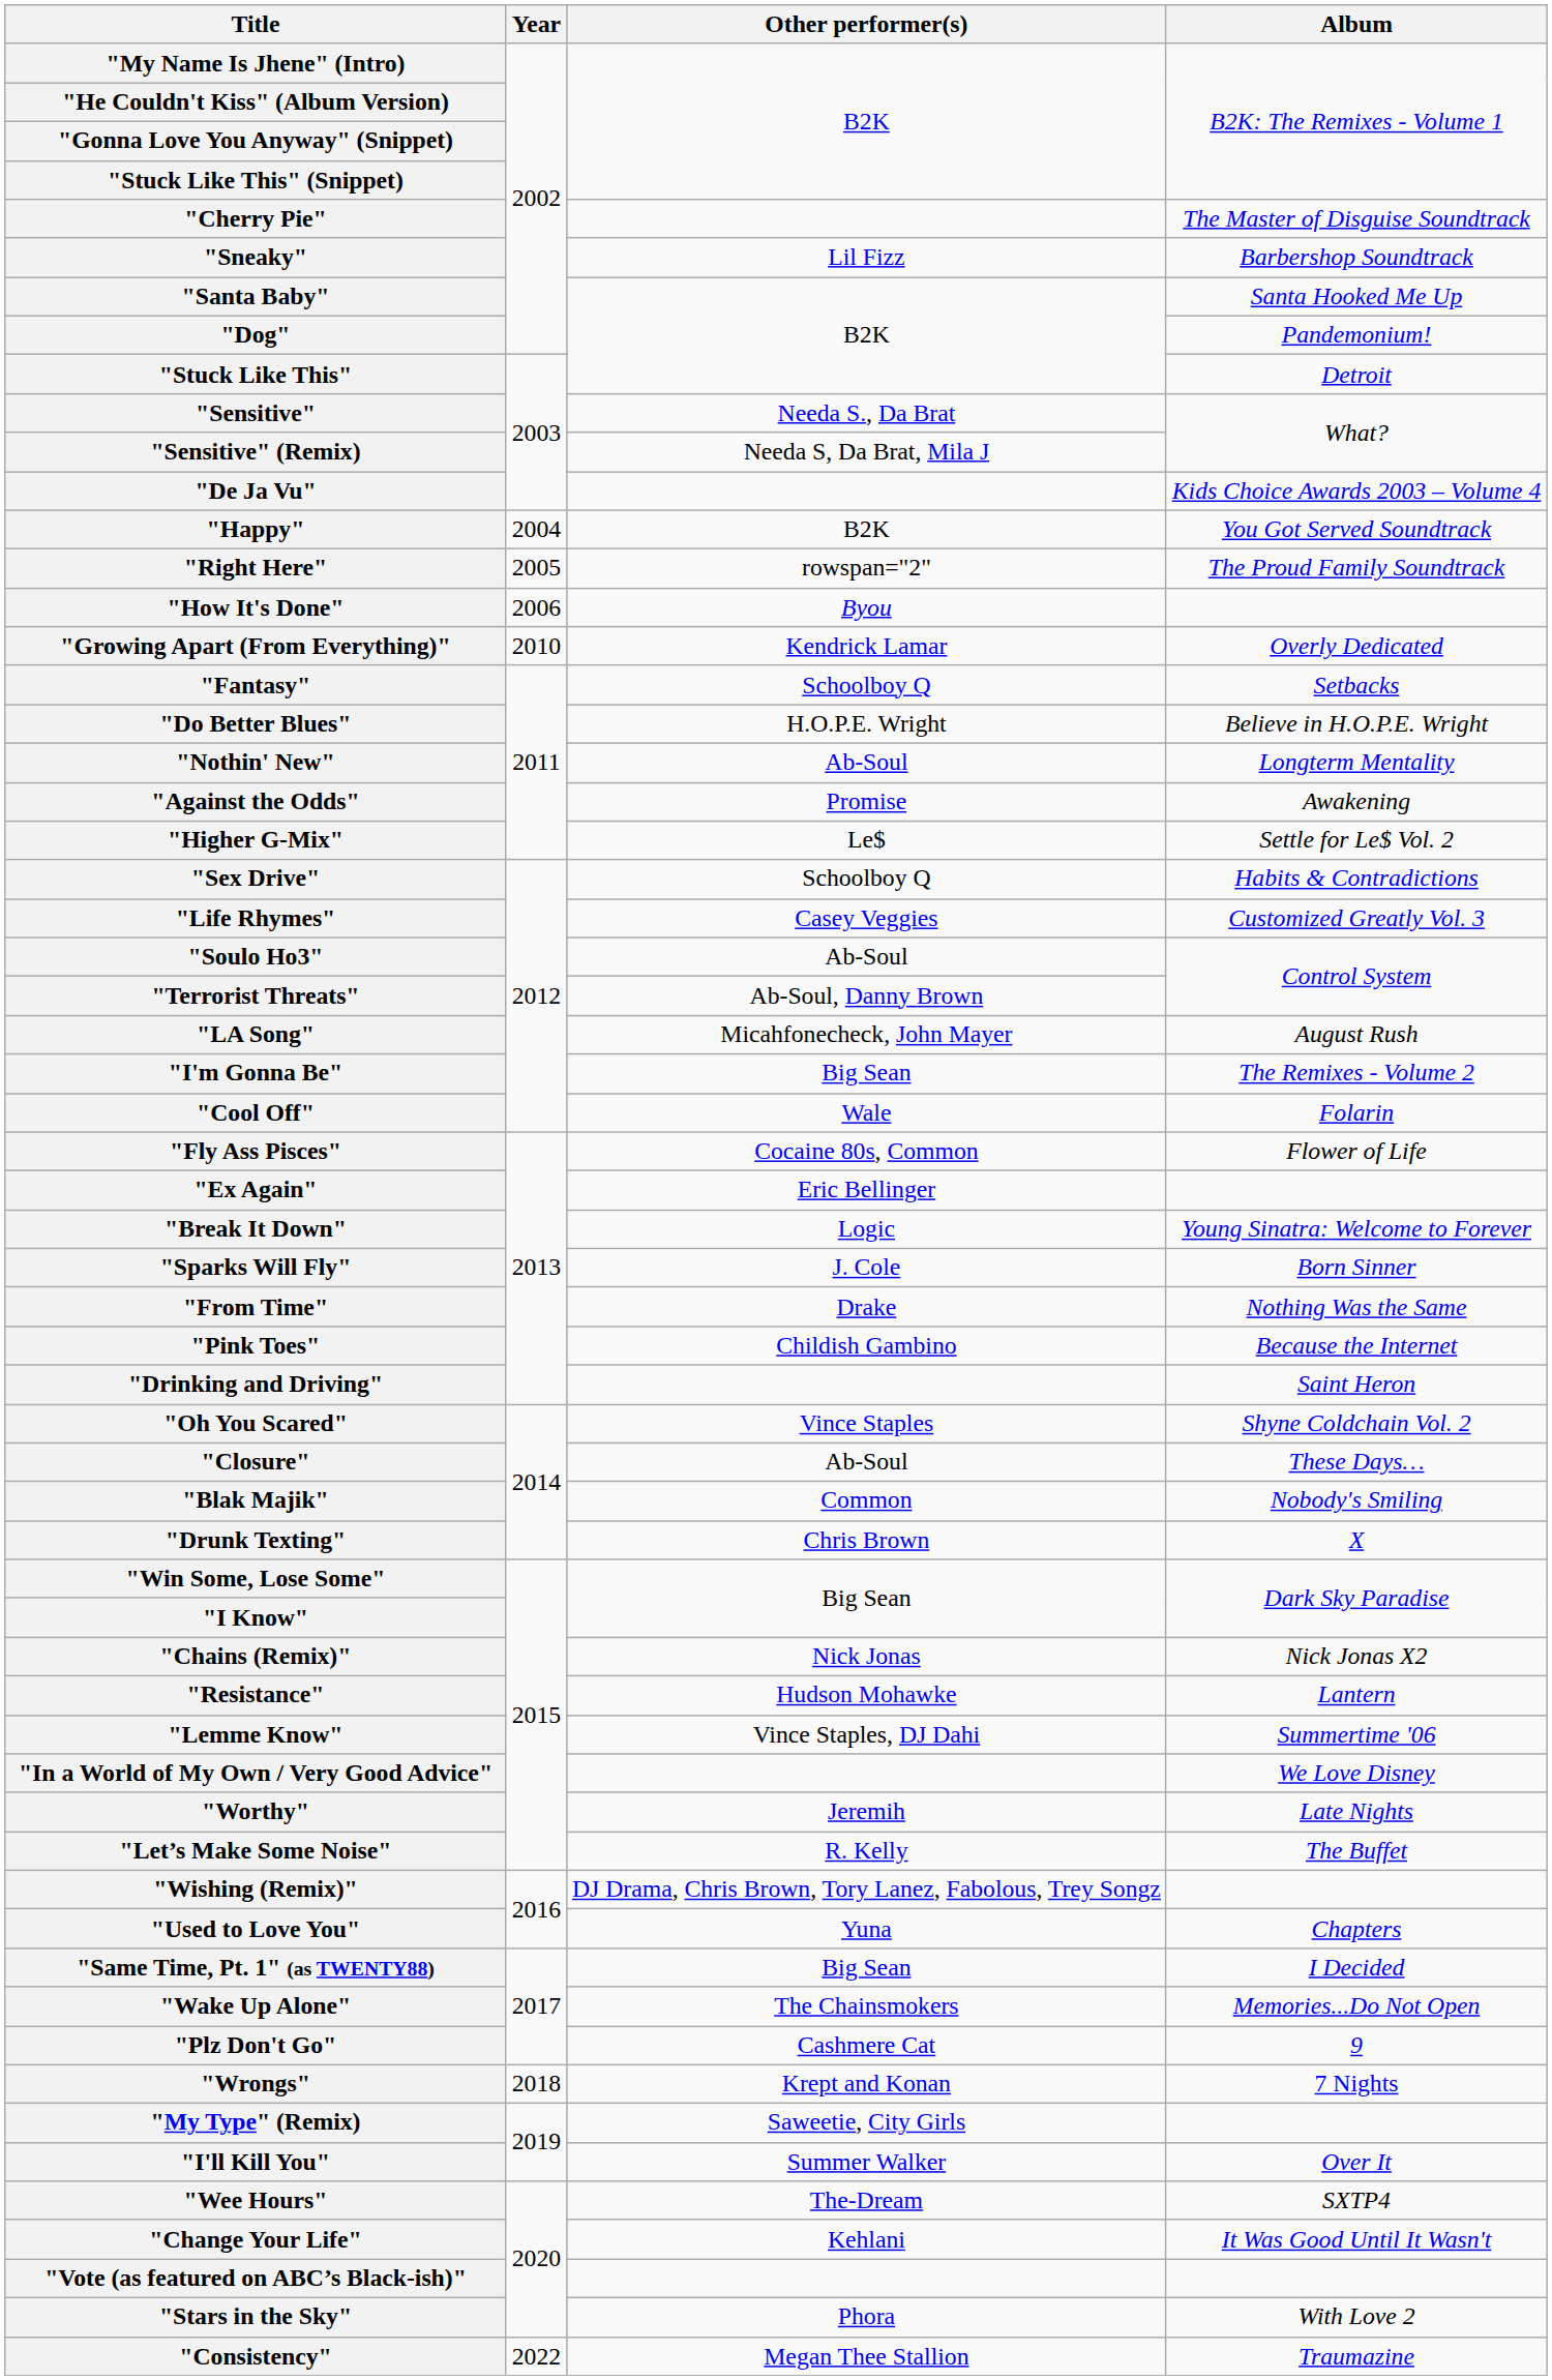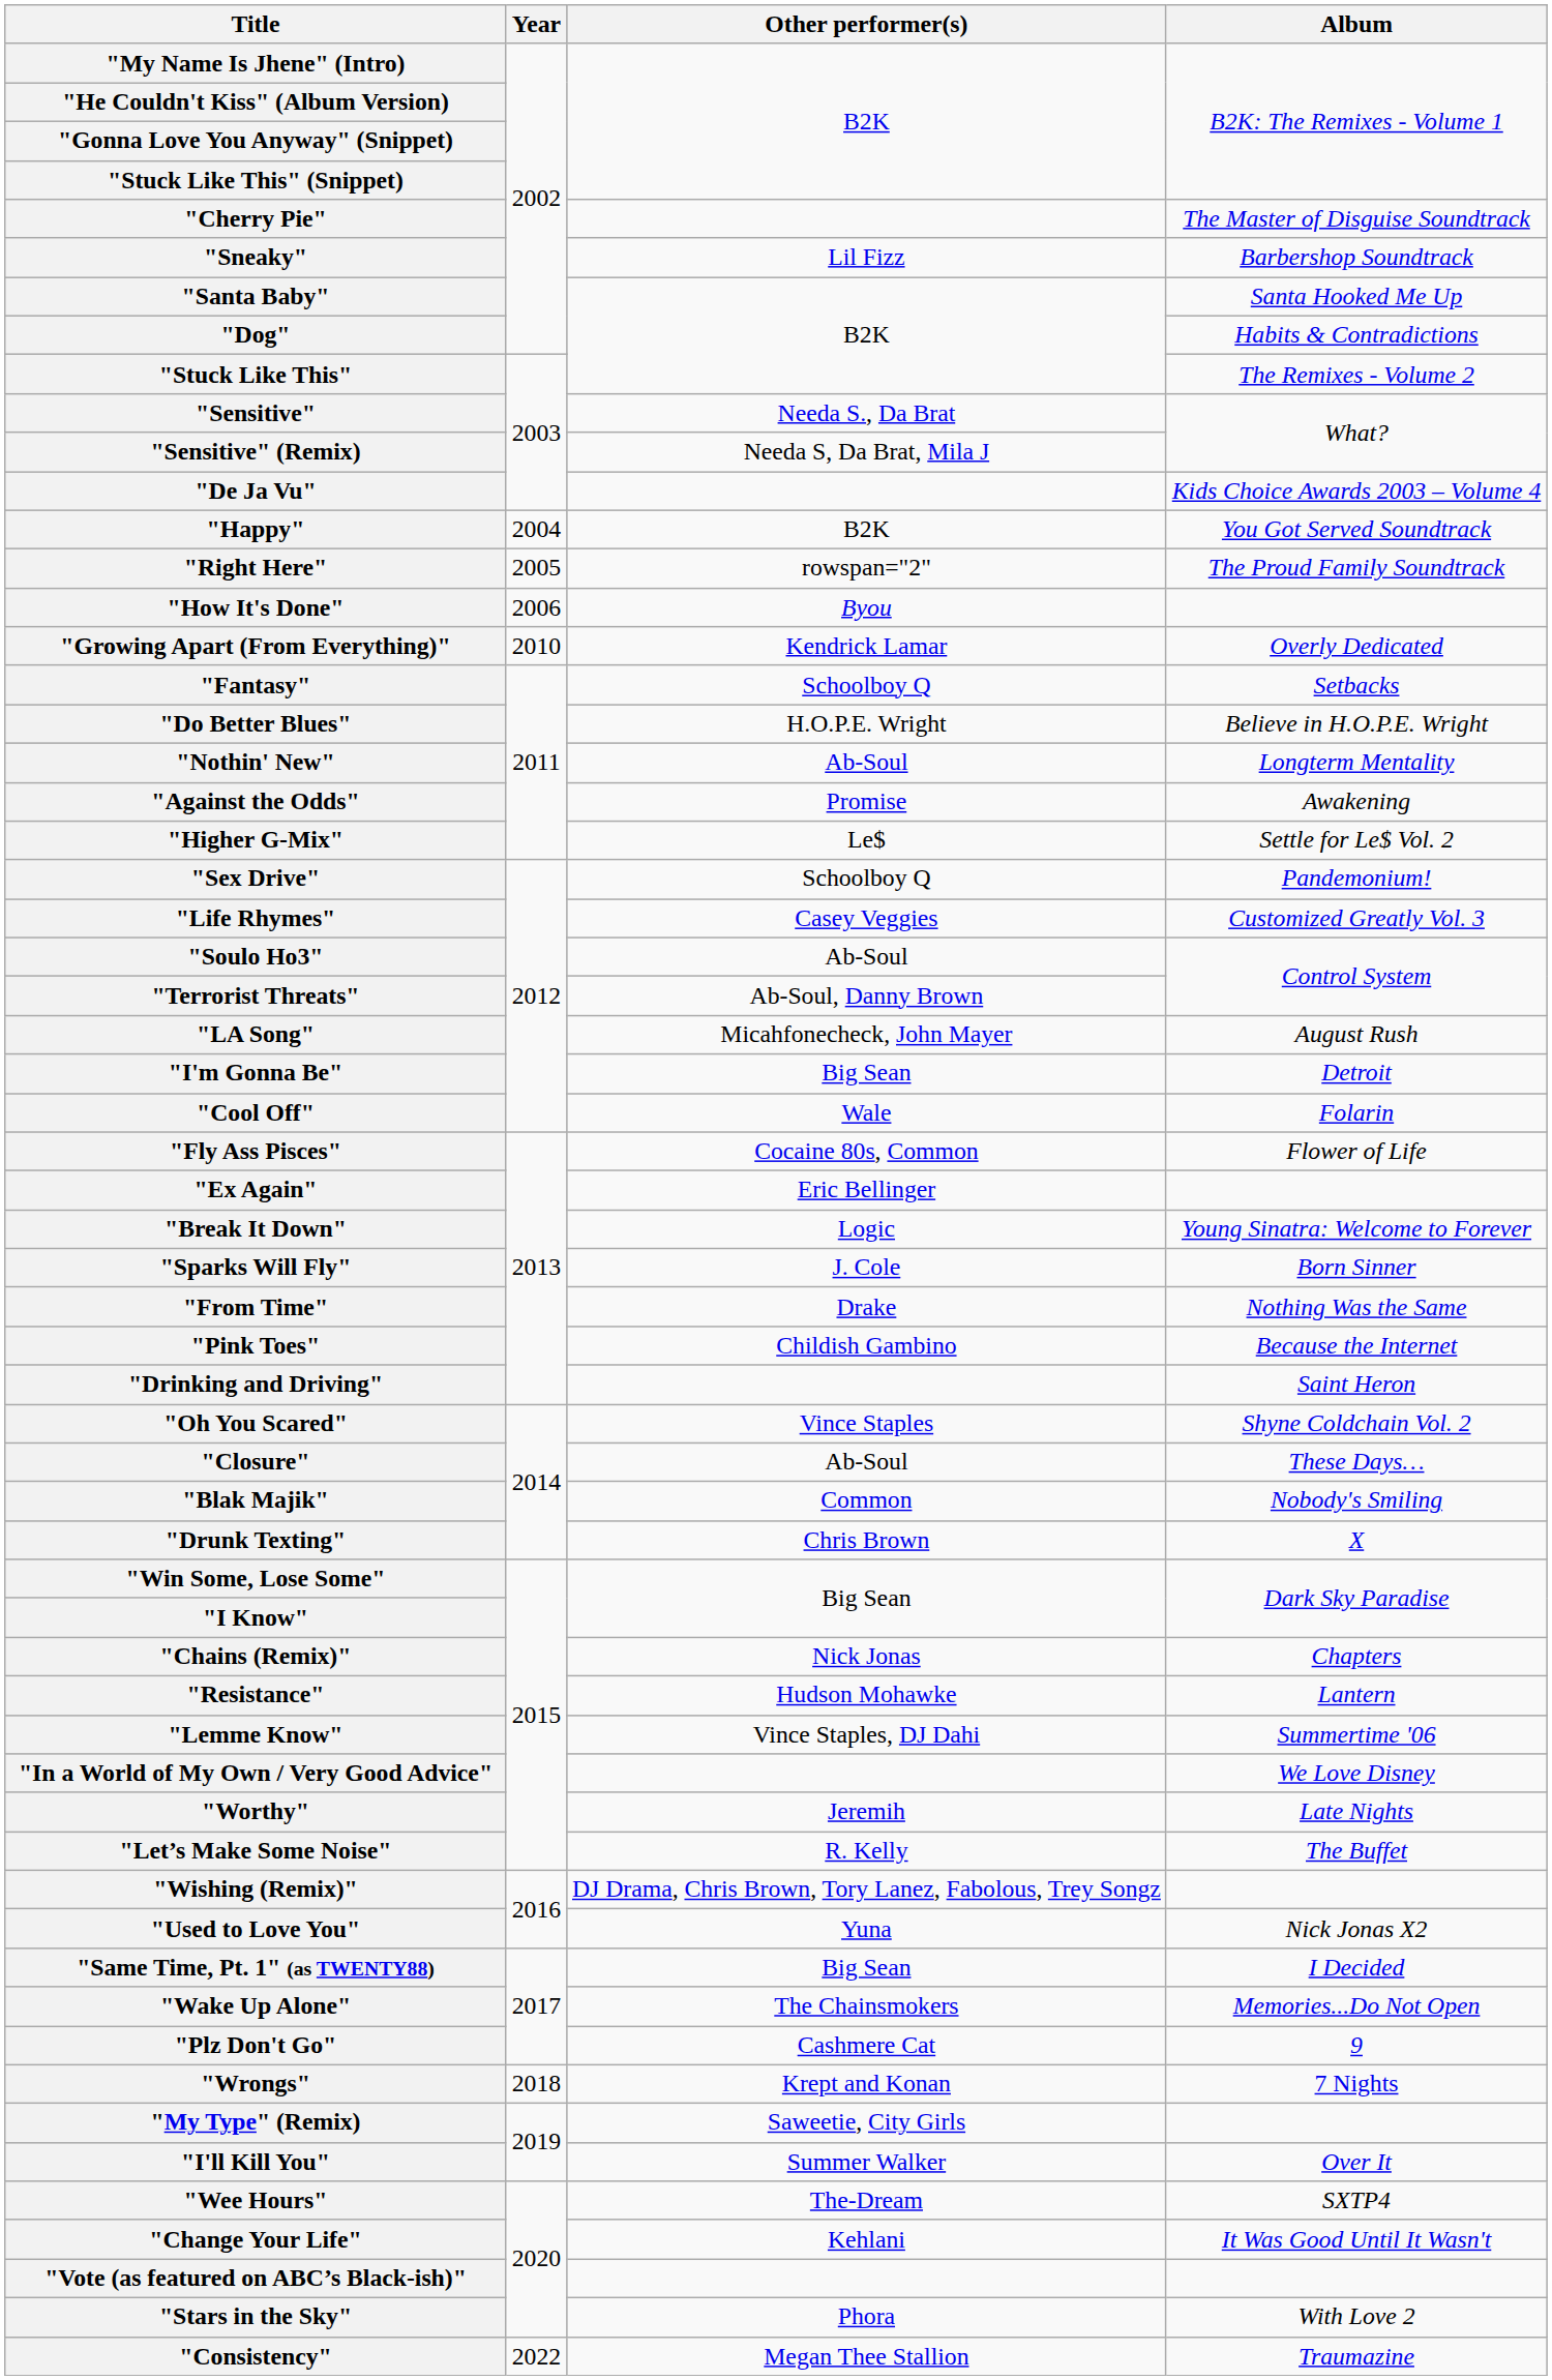"Dog" | Album: Pandemonium! -> Habits & Contradictions
"Stuck Like This" | Album: Detroit -> The Remixes - Volume 2
"Sex Drive" | Album: Habits & Contradictions -> Pandemonium!
"I'm Gonna Be" | Album: The Remixes - Volume 2 -> Detroit
"Chains (Remix)" | Album: Nick Jonas X2 -> Chapters
"Used to Love You" | Album: Chapters -> Nick Jonas X2
